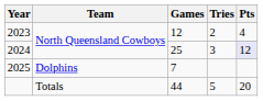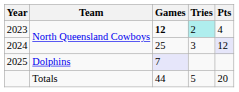2023 | Games: normal -> bold
2023 | Tries: no background -> paleturquoise background
2025 | Games: no background -> lavender background
